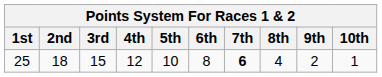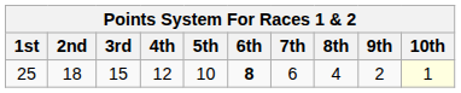25 | 6th: normal -> bold
25 | 7th: bold -> normal
25 | 10th: no background -> lightyellow background
